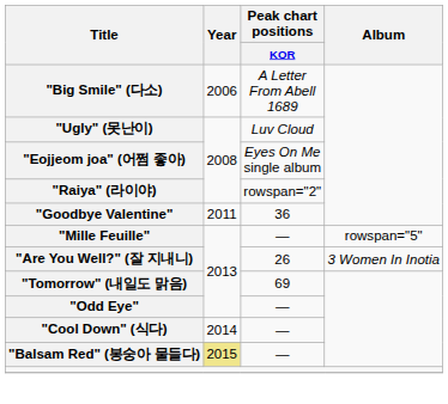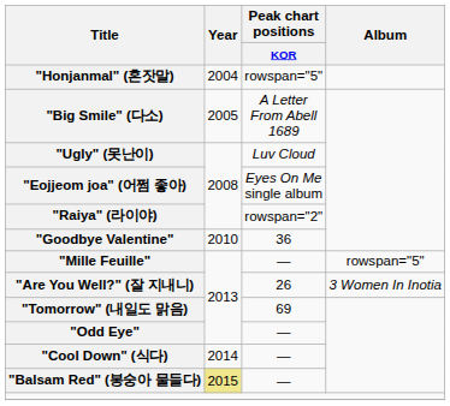+ row: "Honjanmal" (혼잣말) | 2004 | rowspan="5"
"Big Smile" (다소) | Year: 2006 -> 2005
"Goodbye Valentine" | Year: 2011 -> 2010
